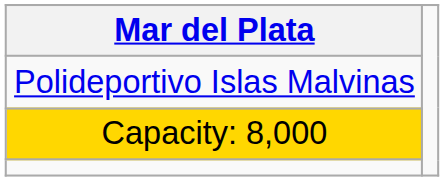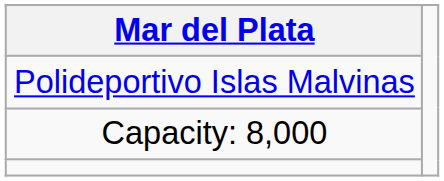Capacity: 8,000 | Mar del Plata: gold background -> no background
